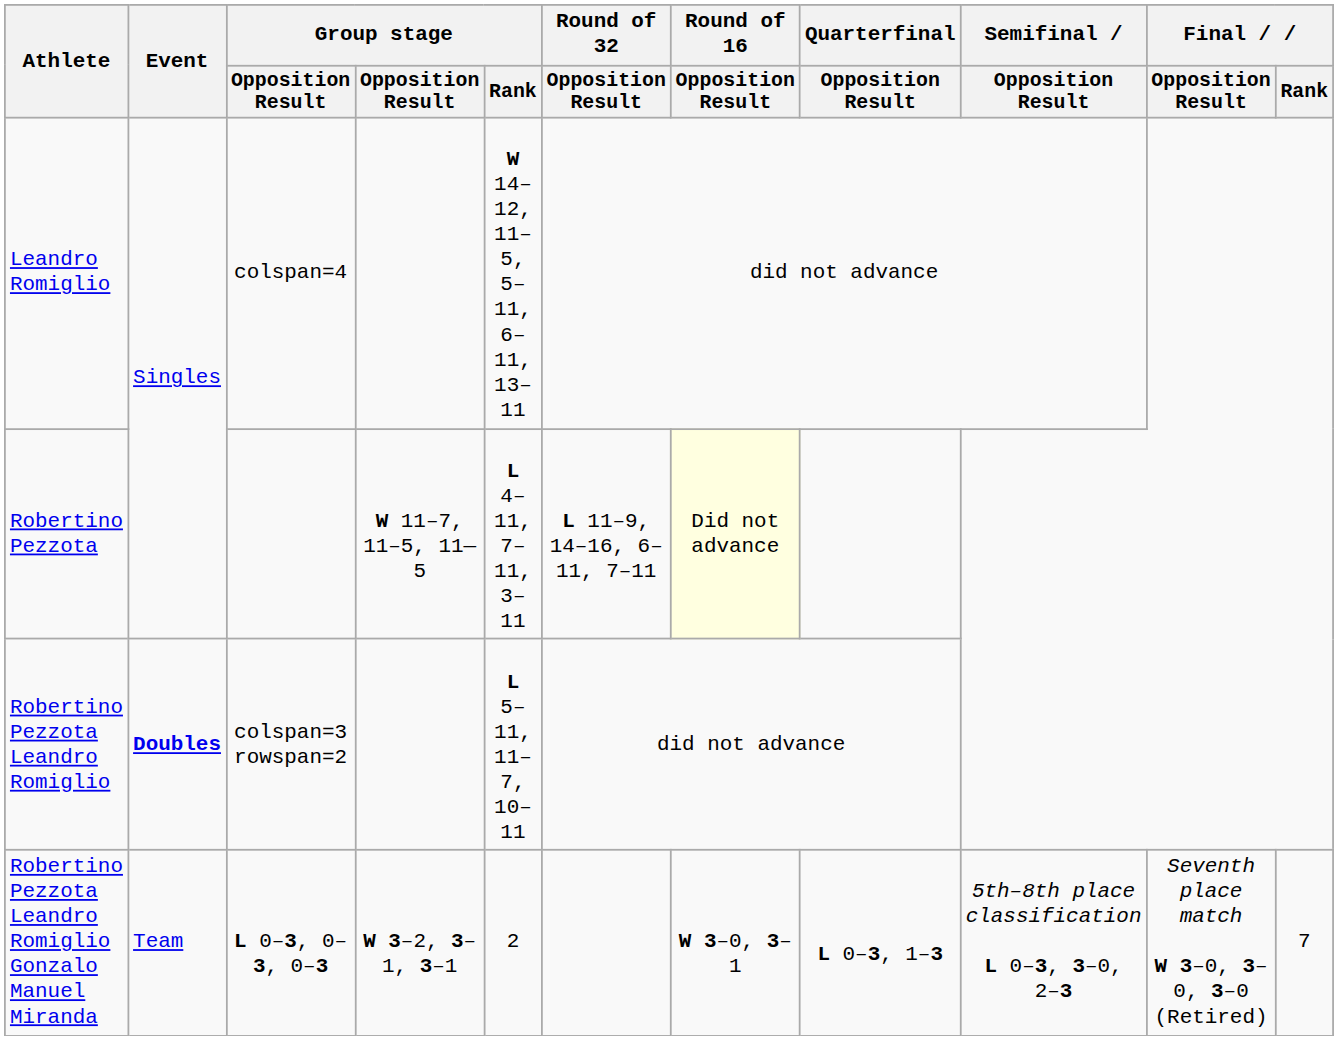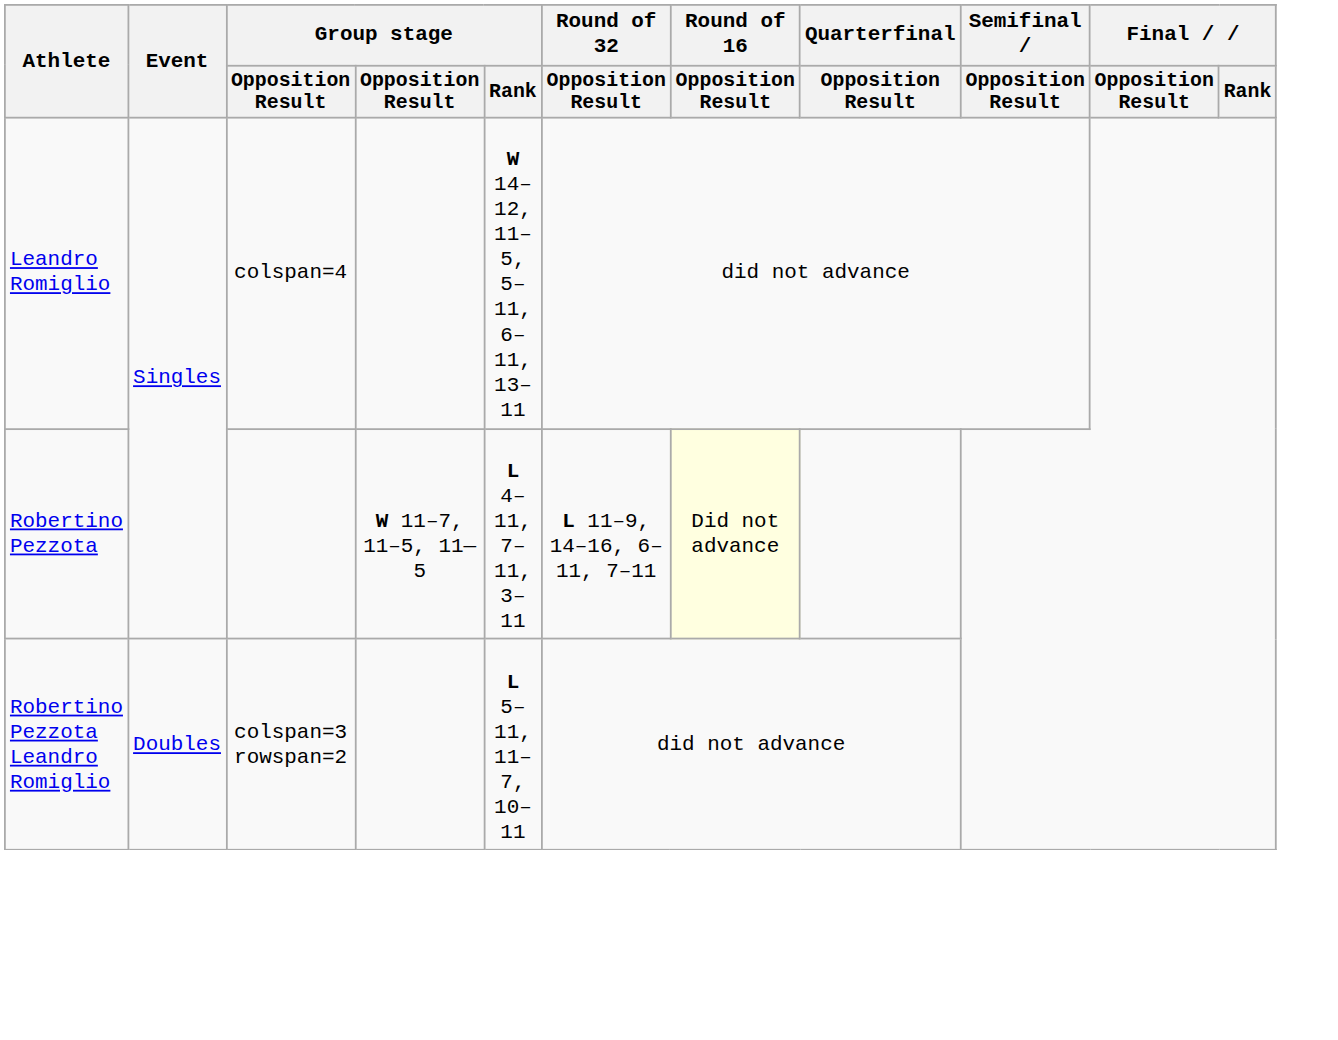Robertino Pezzota Leandro Romiglio | Event: bold -> normal
- row: Robertino Pezzota Leandro Romiglio Gonzalo Manuel Miranda | Team | L 0–3, 0–3, 0–3 | W 3–2, 3–1, 3–1 | 2 | W 3–0, 3–1 | L 0–3, 1–3 | 5th–8th place classification L 0–3, 3–0, 2–3 | Seventh place match W 3–0, 3–0, 3–0 (Retired) | 7
